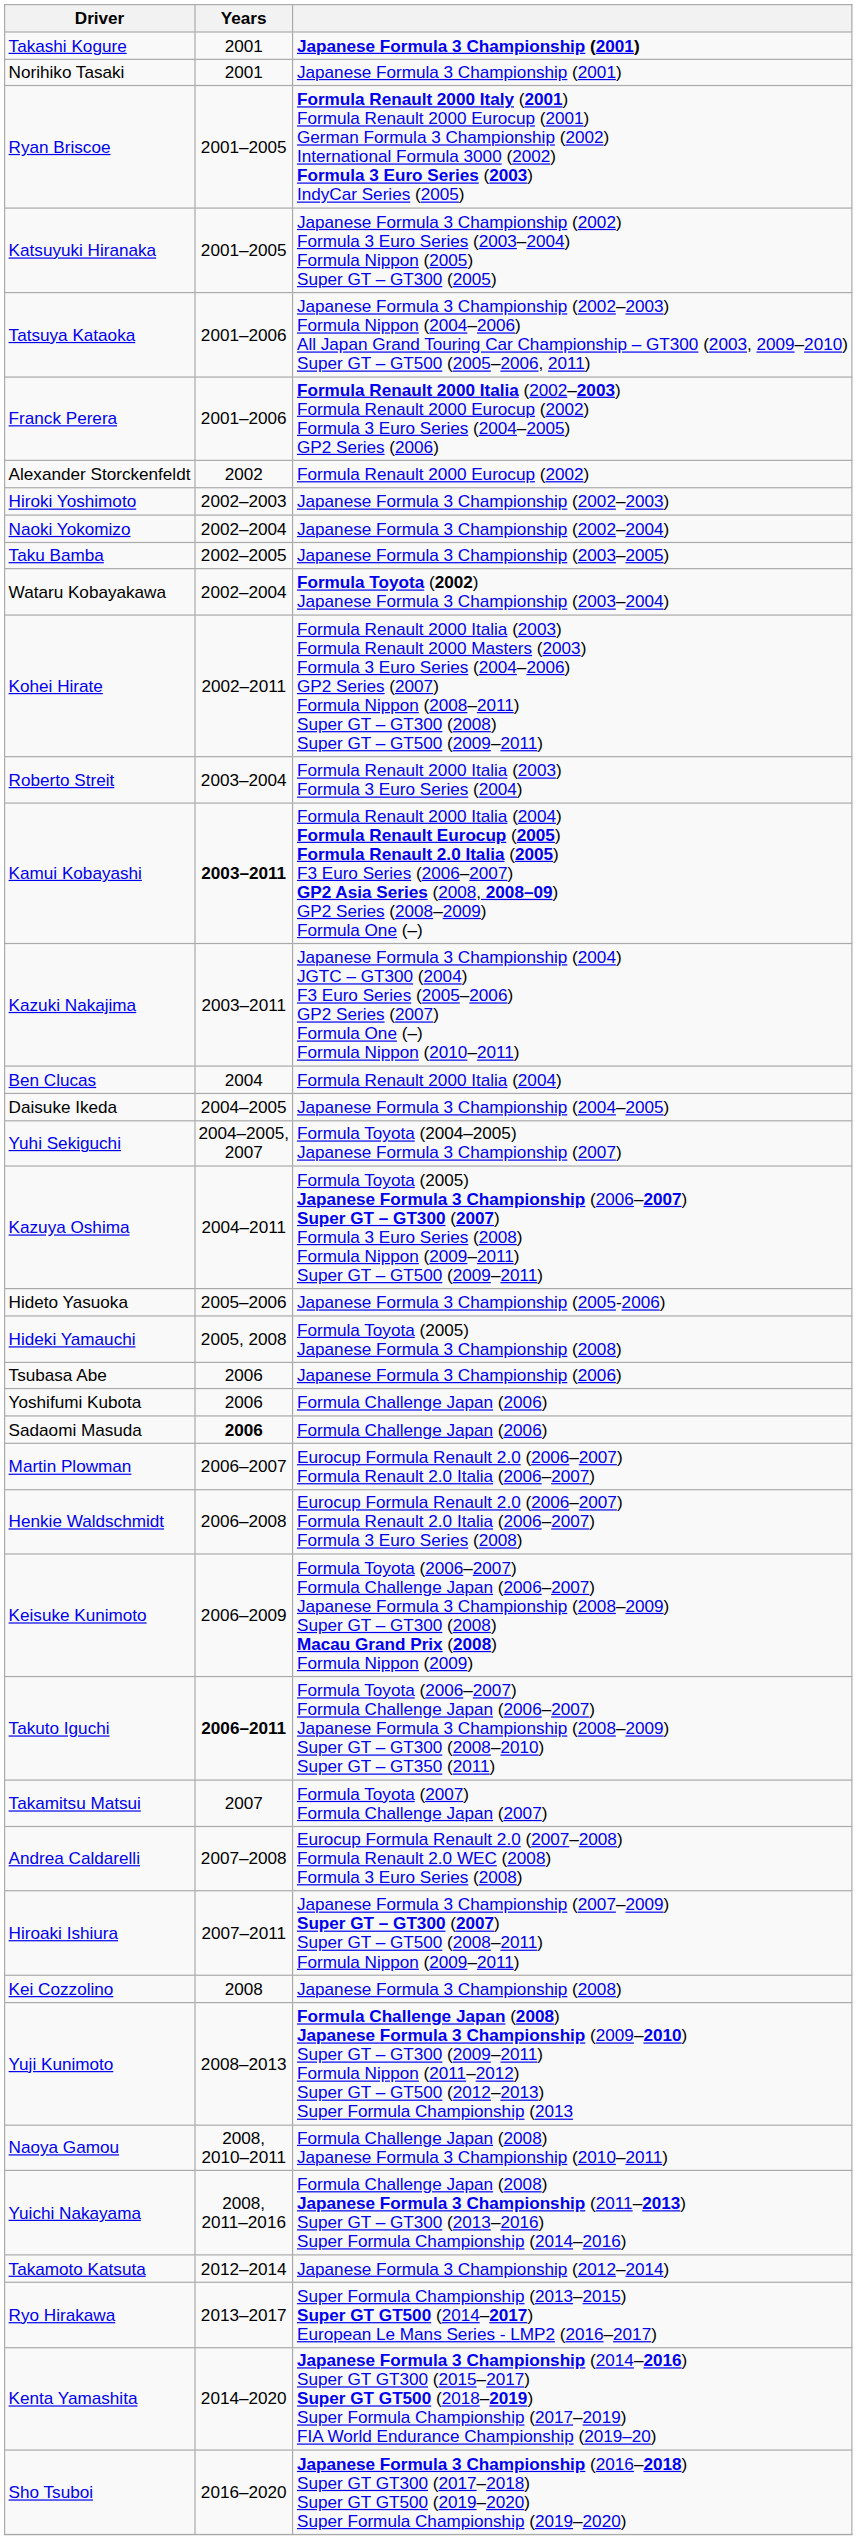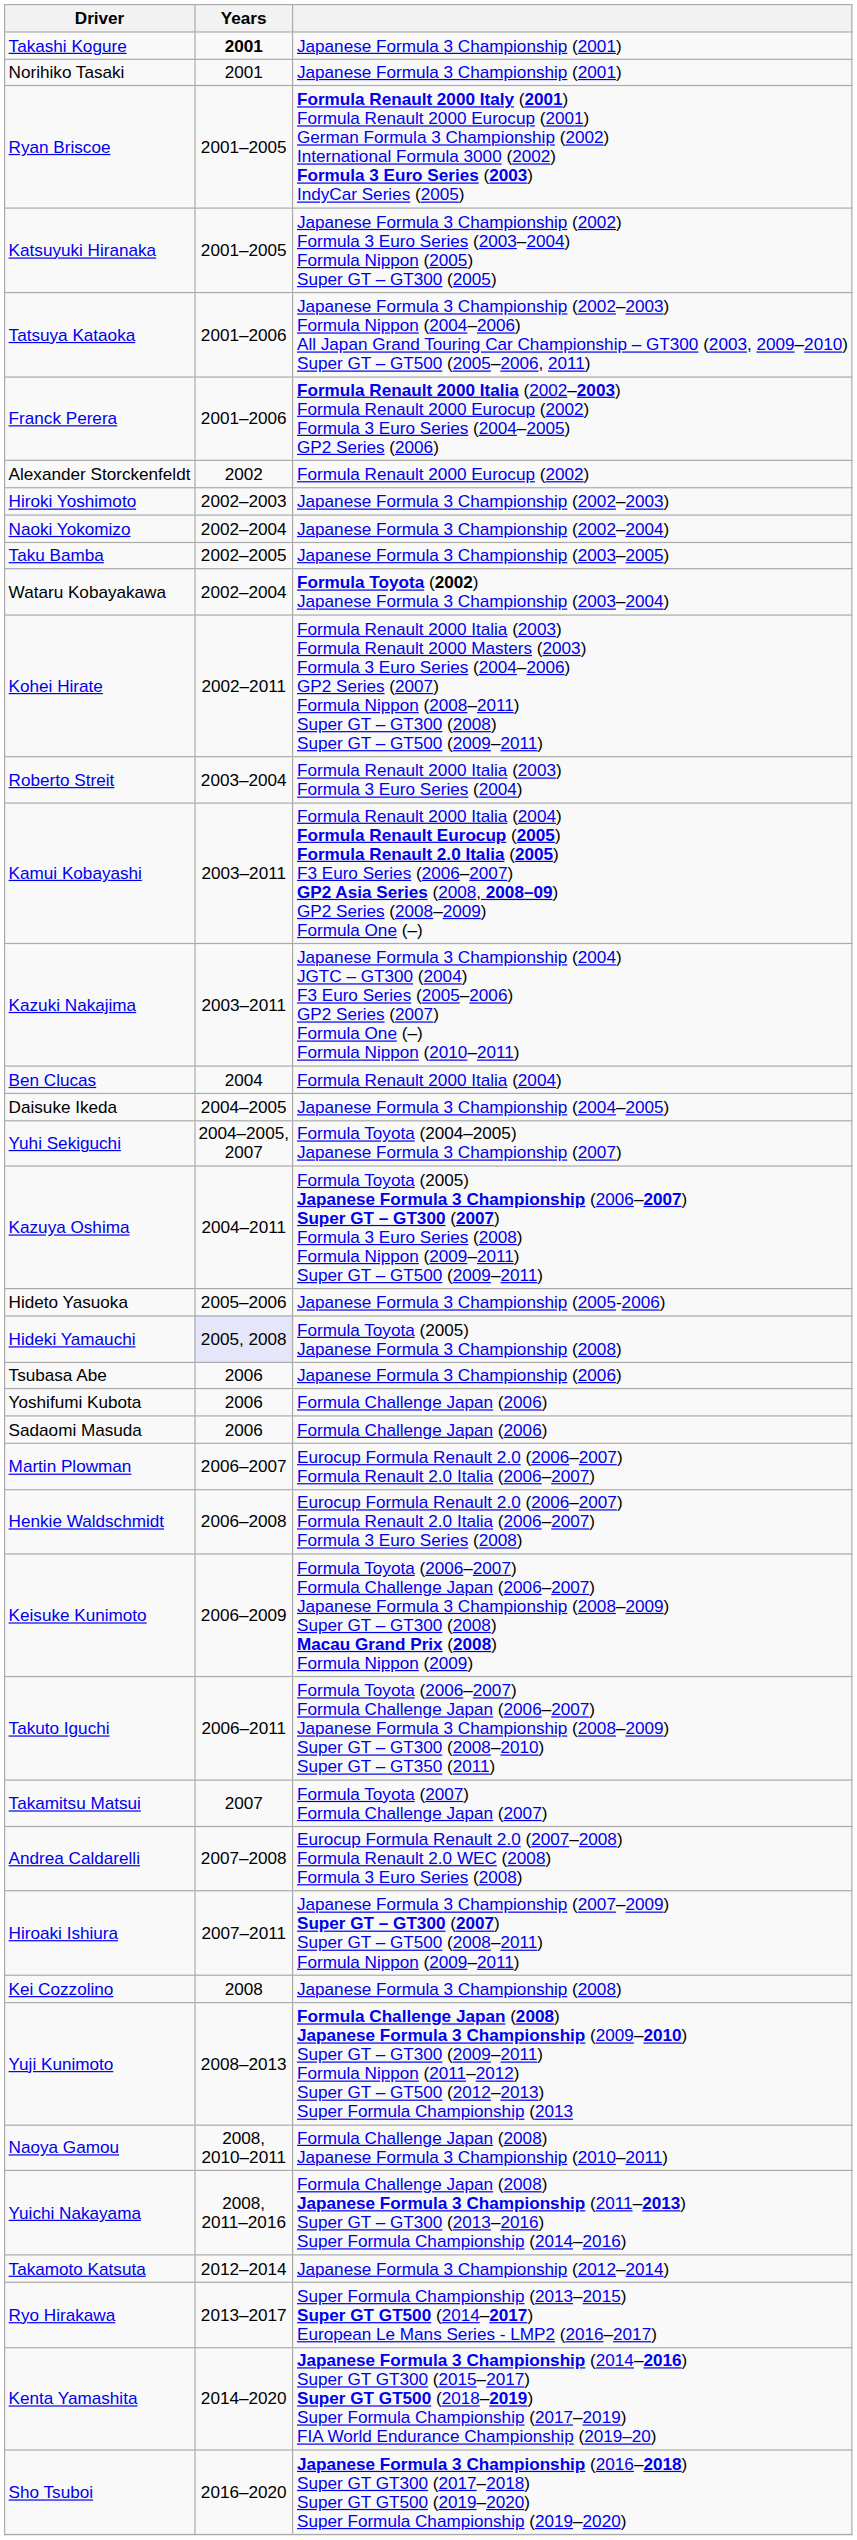Takashi Kogure | Years: normal -> bold
Takashi Kogure | column 3: bold -> normal
Kamui Kobayashi | Years: bold -> normal
Hideki Yamauchi | Years: no background -> lavender background
Sadaomi Masuda | Years: bold -> normal
Takuto Iguchi | Years: bold -> normal
